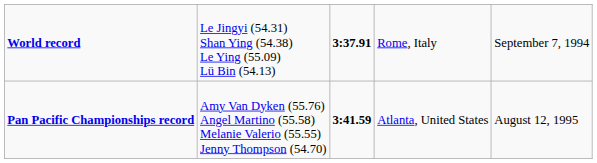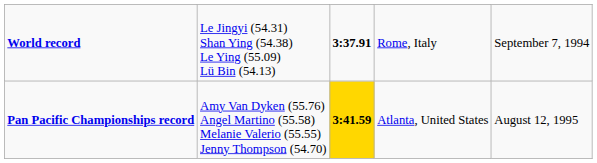Pan Pacific Championships record | column 3: no background -> gold background
